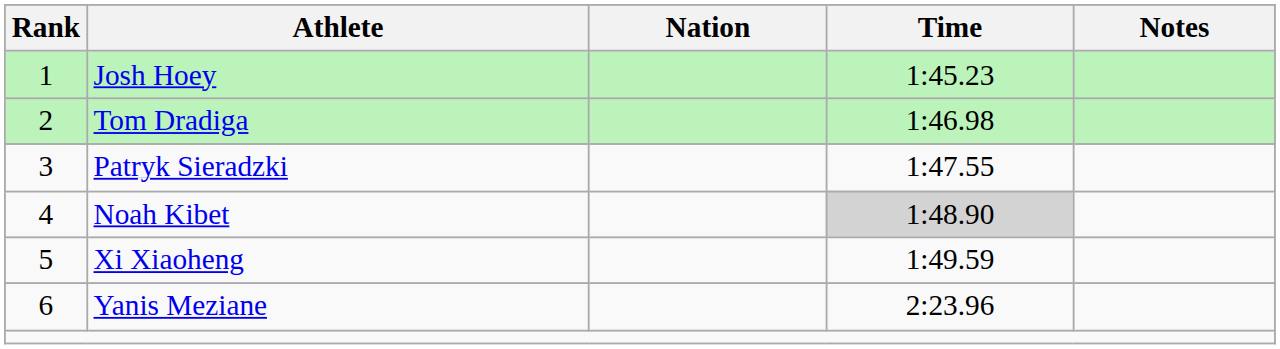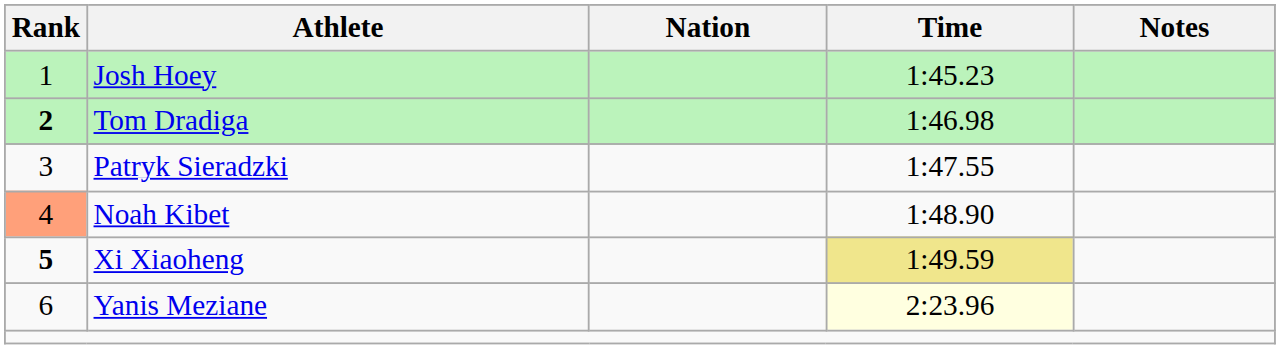Tom Dradiga | Rank: normal -> bold
Noah Kibet | Rank: no background -> lightsalmon background
Noah Kibet | Time: lightgrey background -> no background
Xi Xiaoheng | Rank: normal -> bold
Xi Xiaoheng | Time: no background -> khaki background
Yanis Meziane | Time: no background -> lightyellow background
